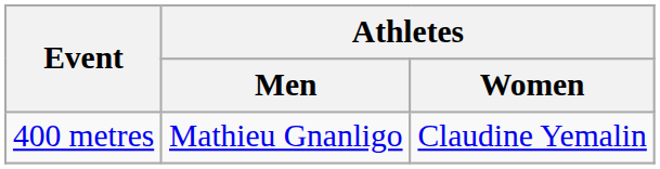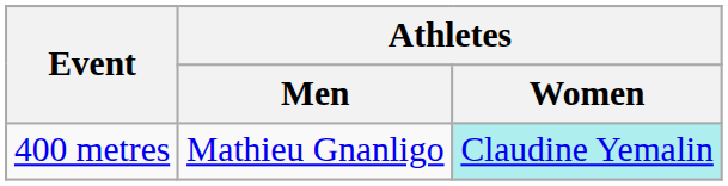400 metres | Athletes / Women: no background -> paleturquoise background
